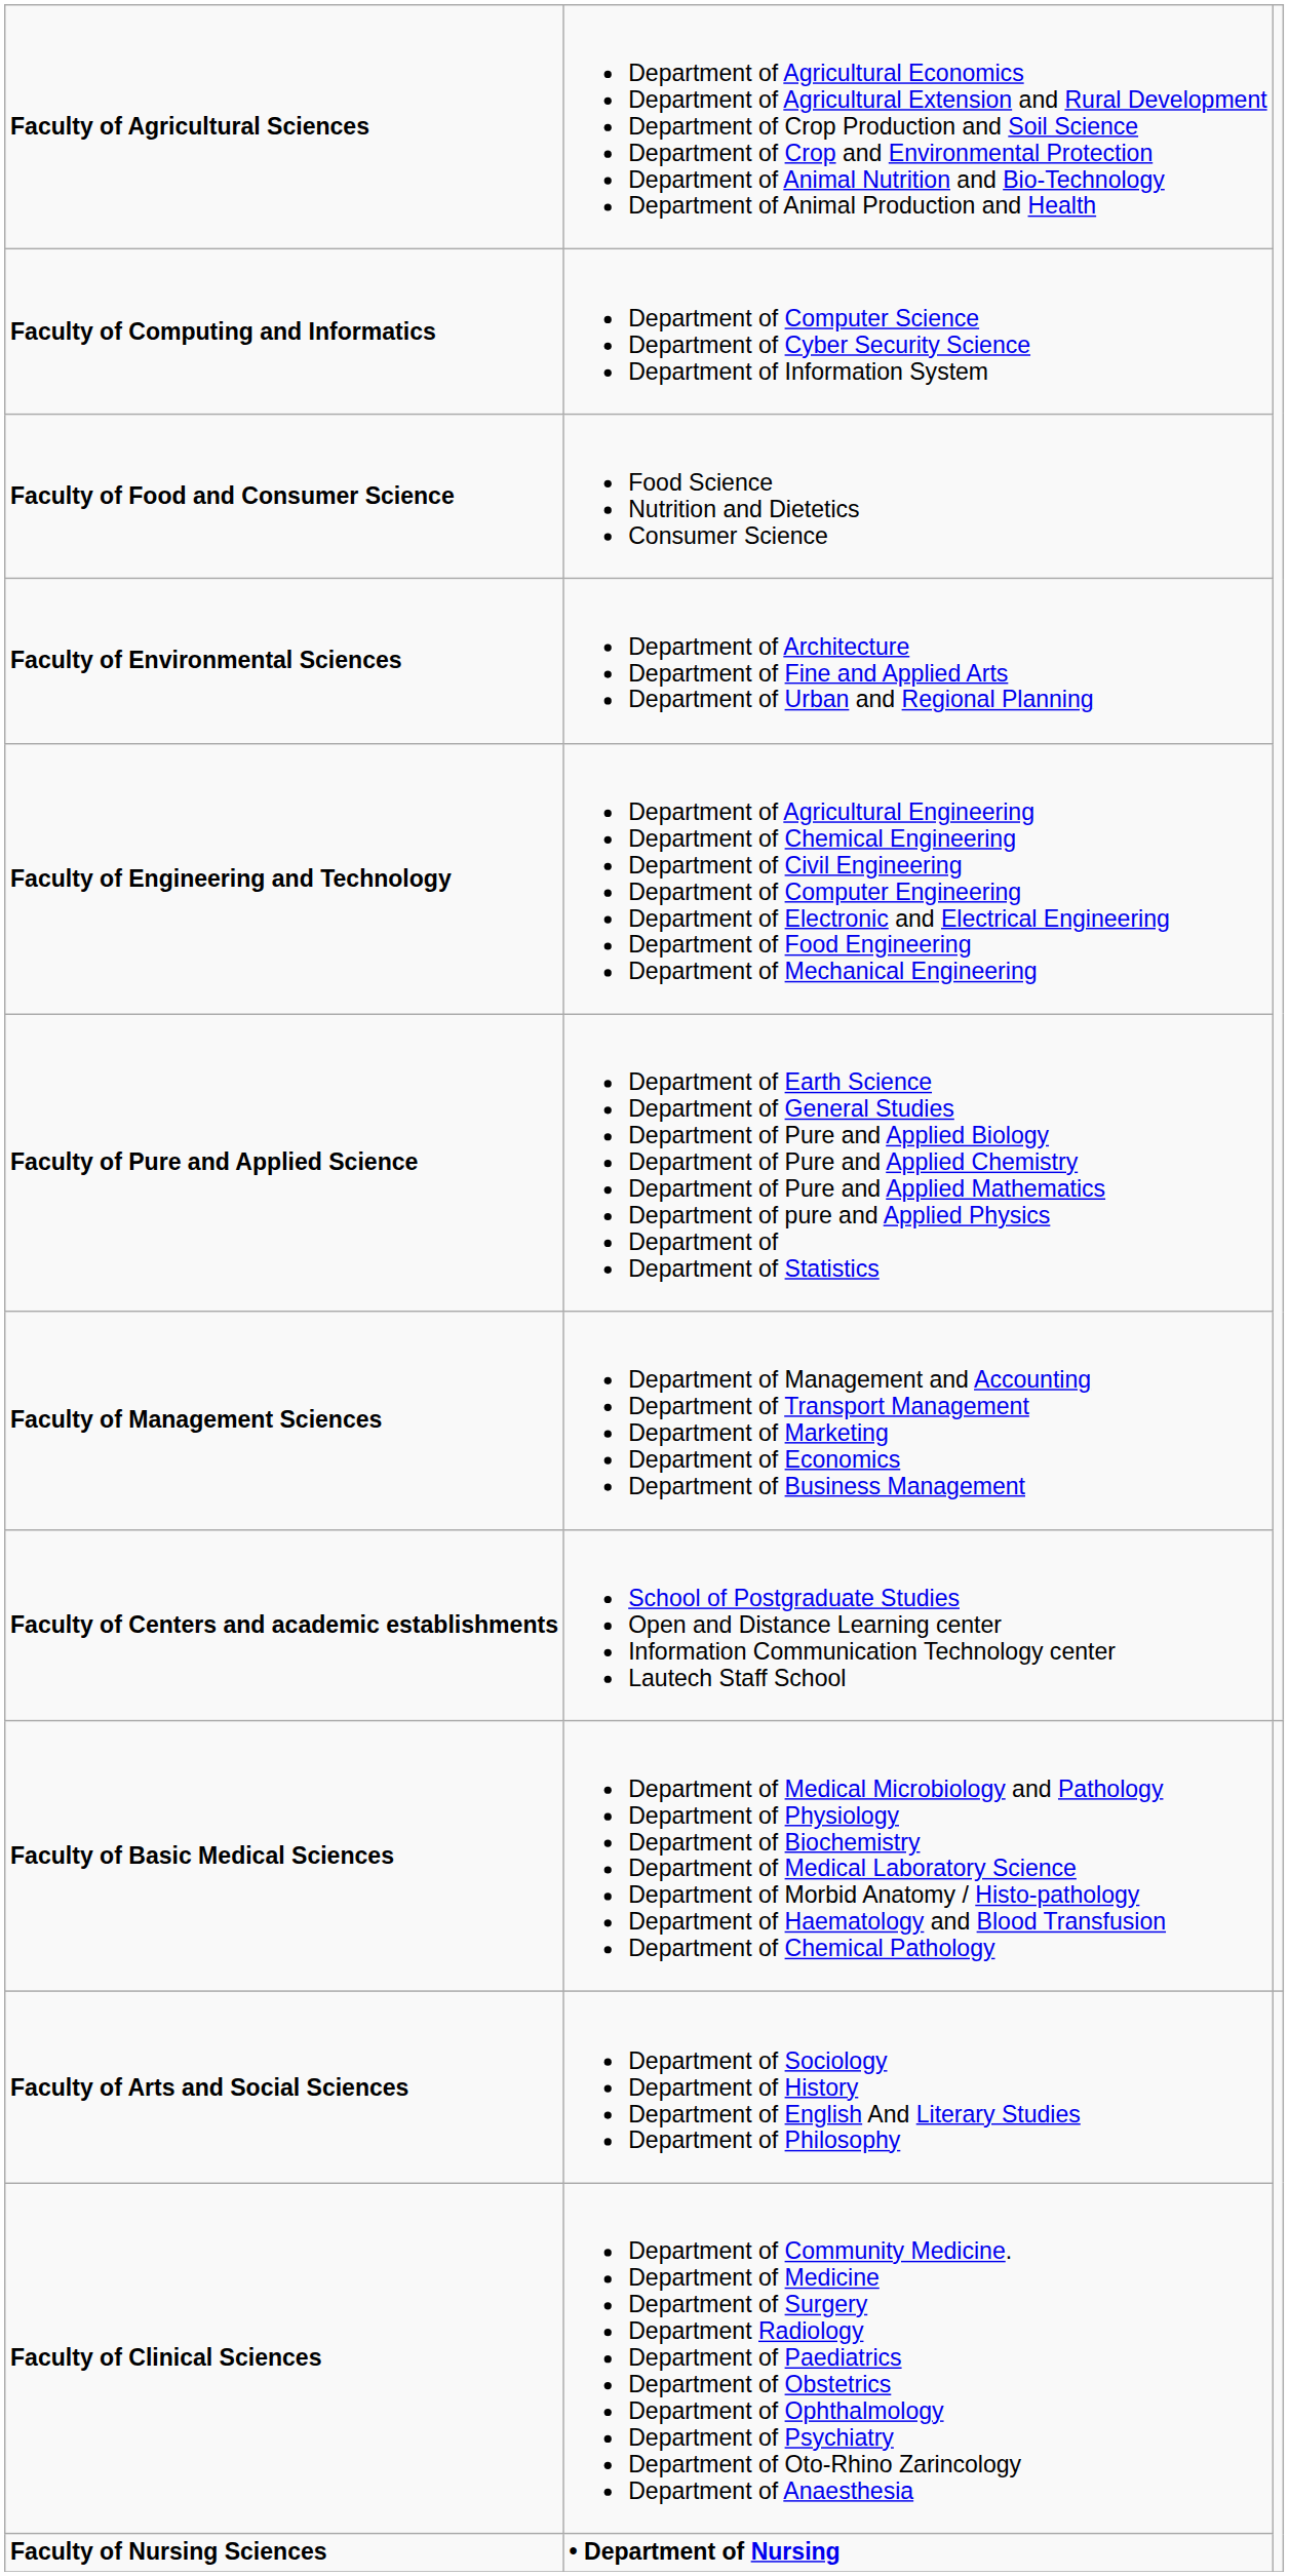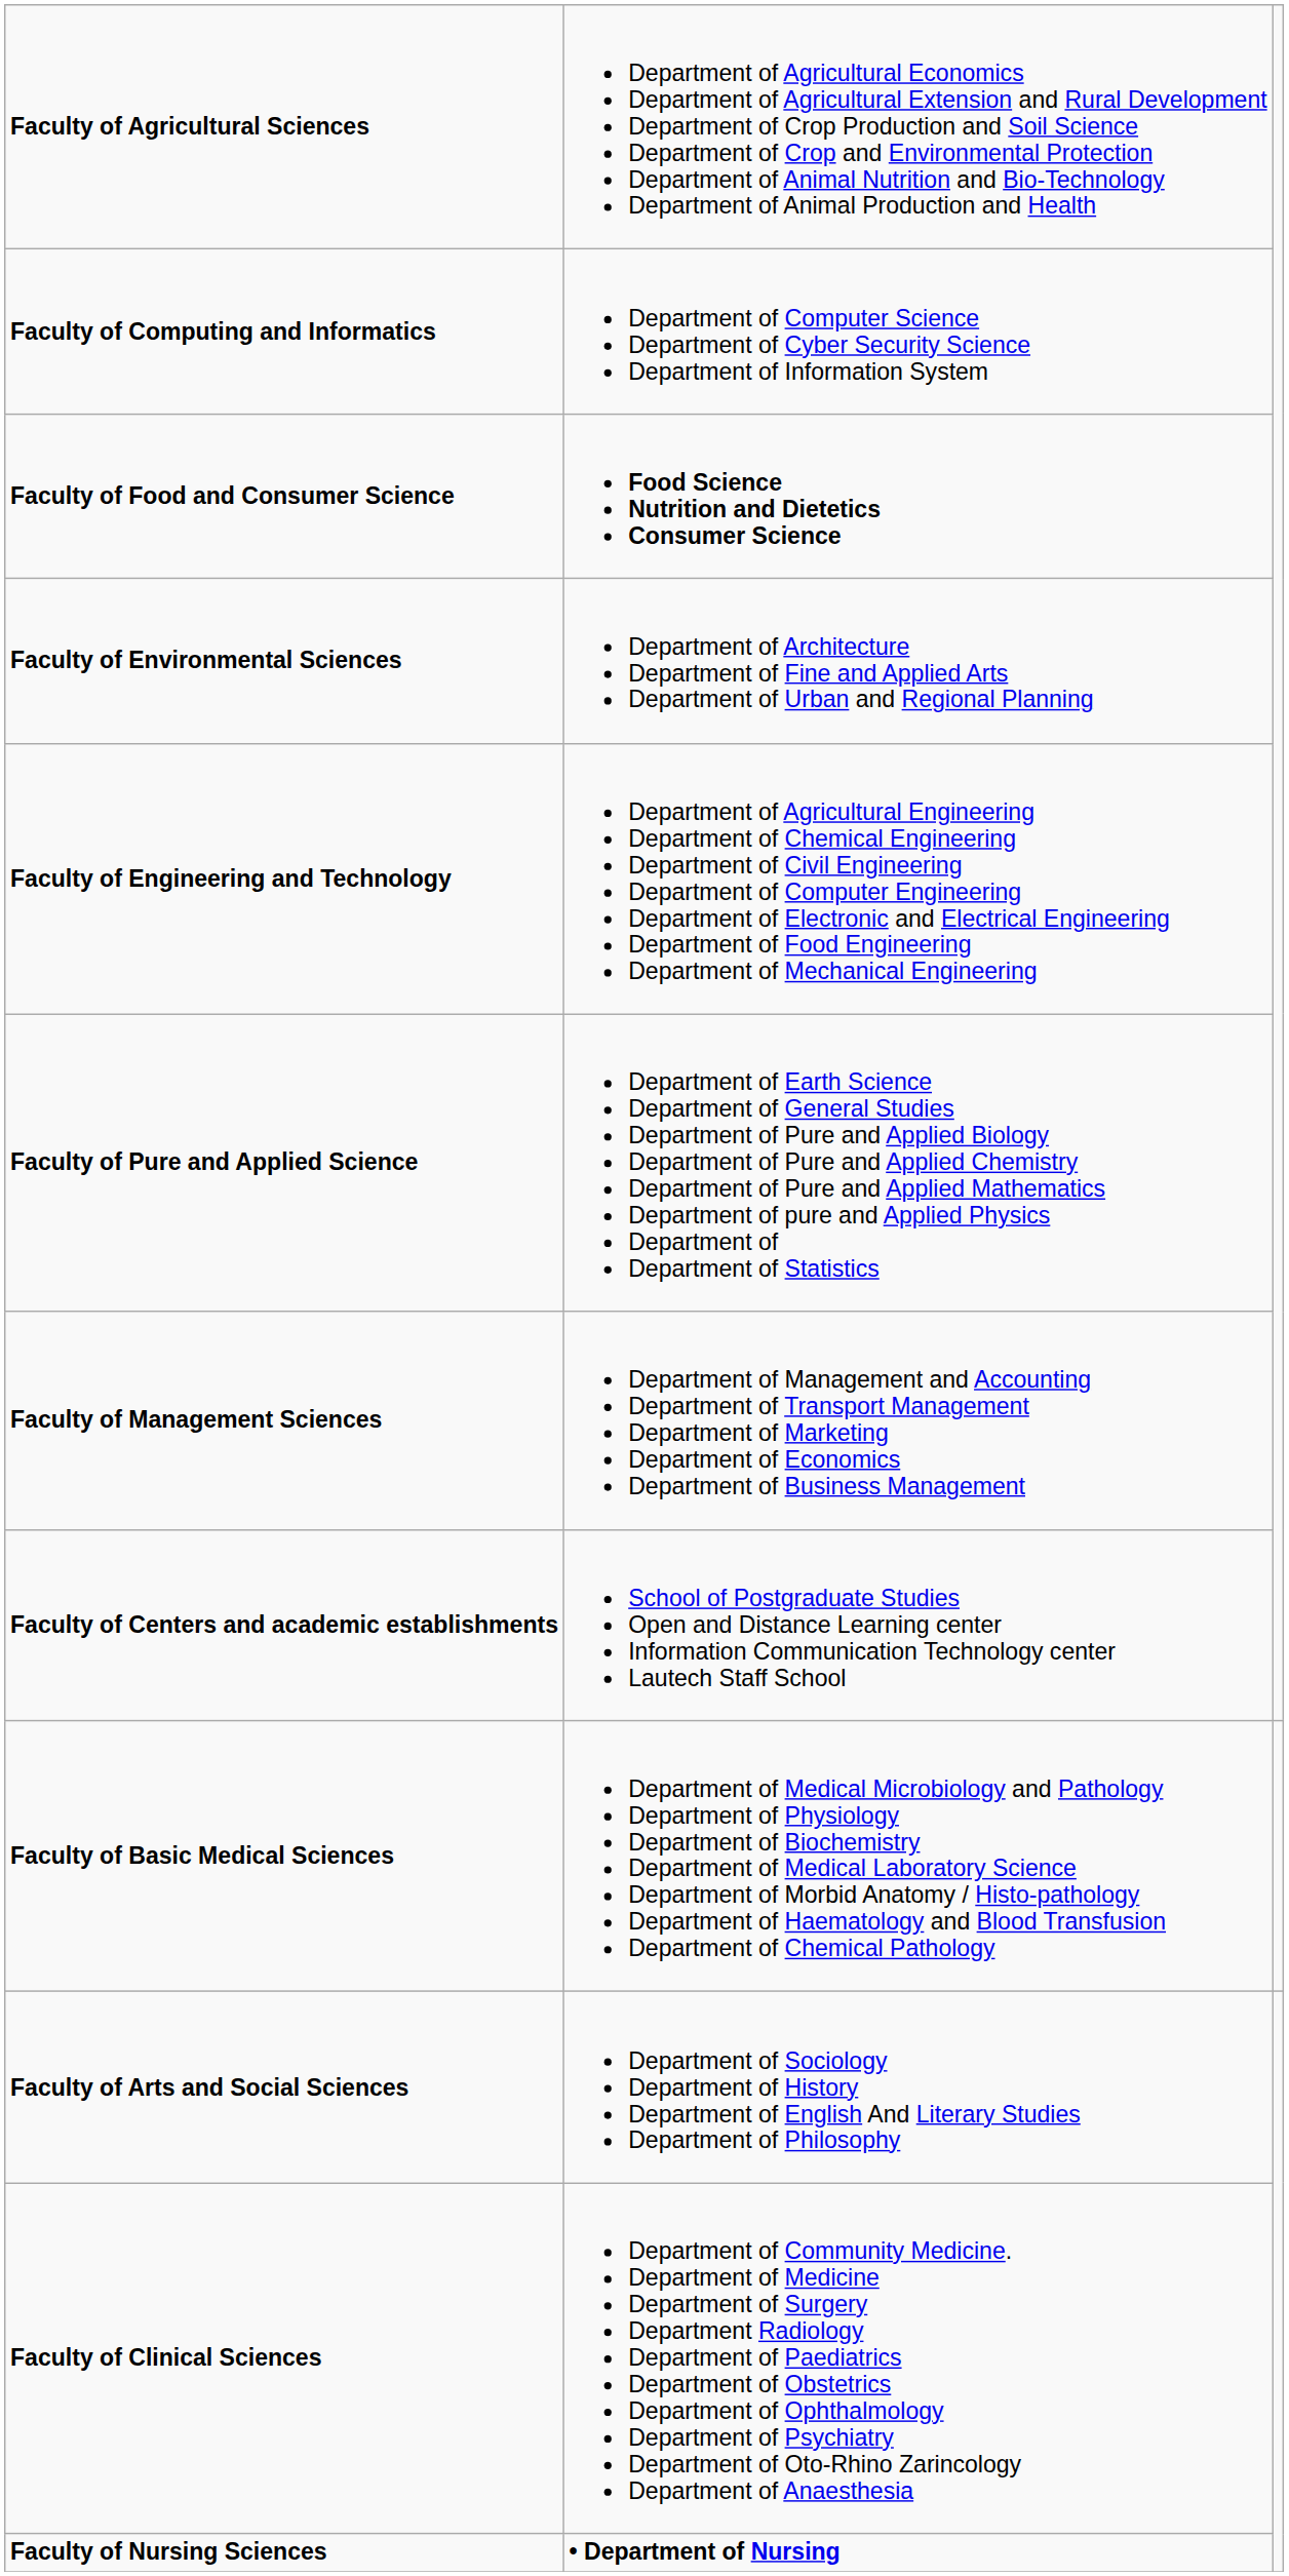Faculty of Food and Consumer Science | column 2: normal -> bold
